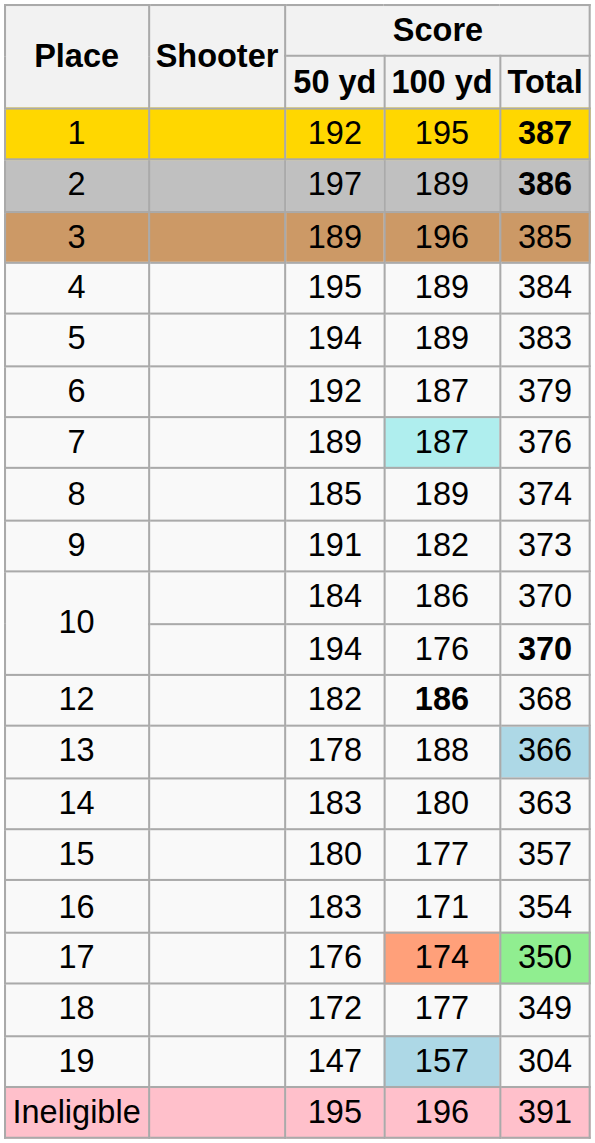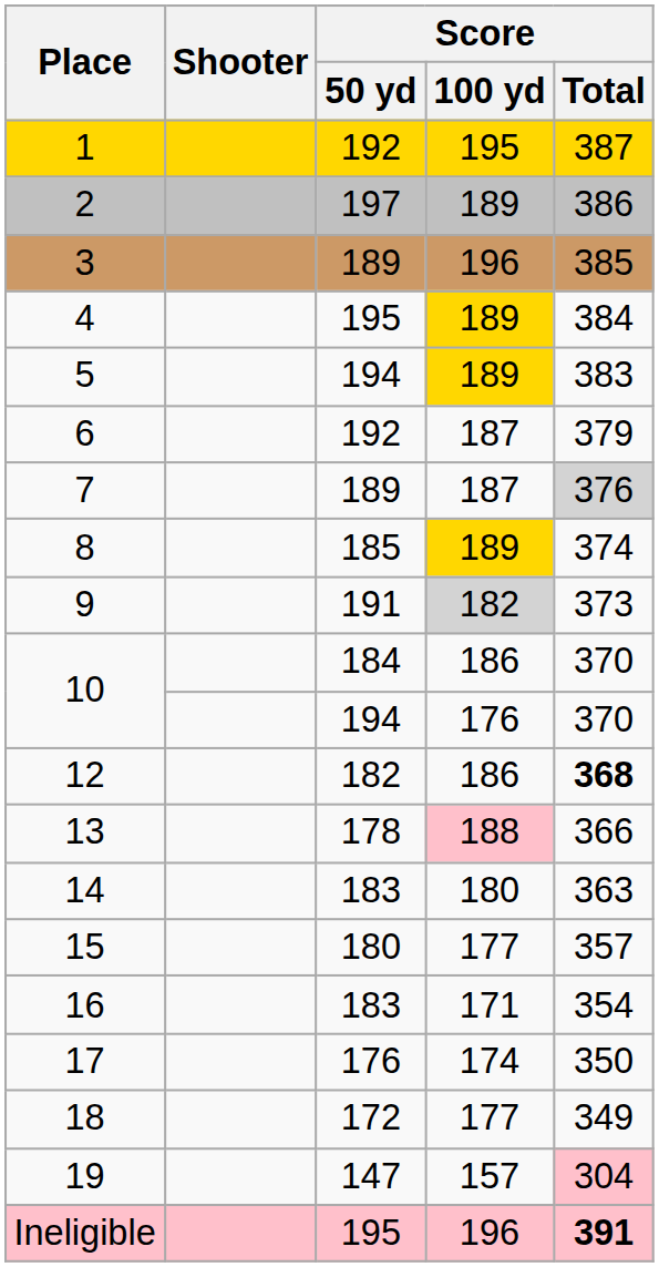1 | Score / Total: bold -> normal
2 | Score / Total: bold -> normal
4 | Score / 100 yd: no background -> gold background
5 | Score / 100 yd: no background -> gold background
7 | Score / 100 yd: paleturquoise background -> no background
7 | Score / Total: no background -> lightgrey background
8 | Score / 100 yd: no background -> gold background
9 | Score / 100 yd: no background -> lightgrey background
10 / 194 | Score / Total: bold -> normal
12 | Score / 100 yd: bold -> normal
12 | Score / Total: normal -> bold
13 | Score / 100 yd: no background -> pink background
13 | Score / Total: lightblue background -> no background
17 | Score / 100 yd: lightsalmon background -> no background
17 | Score / Total: lightgreen background -> no background
19 | Score / 100 yd: lightblue background -> no background
19 | Score / Total: no background -> pink background
Ineligible | Score / Total: normal -> bold
